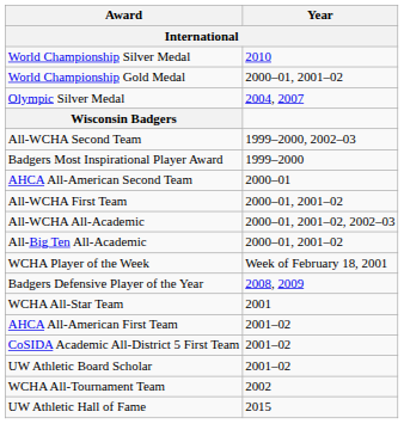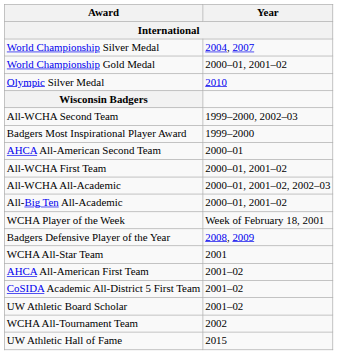World Championship Silver Medal | Year: 2010 -> 2004, 2007
Olympic Silver Medal | Year: 2004, 2007 -> 2010
